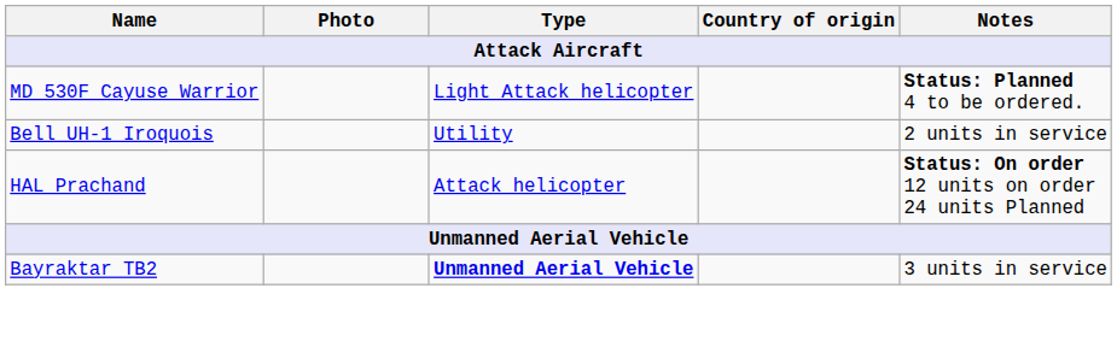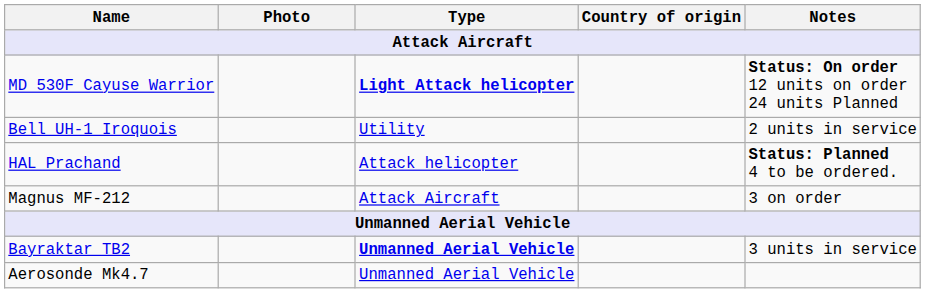MD 530F Cayuse Warrior | Type: normal -> bold
MD 530F Cayuse Warrior | Notes: Status: Planned 4 to be ordered. -> Status: On order 12 units on order 24 units Planned
HAL Prachand | Notes: Status: On order 12 units on order 24 units Planned -> Status: Planned 4 to be ordered.
+ row: Magnus MF-212 | Attack Aircraft | 3 on order
+ row: Aerosonde Mk4.7 | Unmanned Aerial Vehicle
